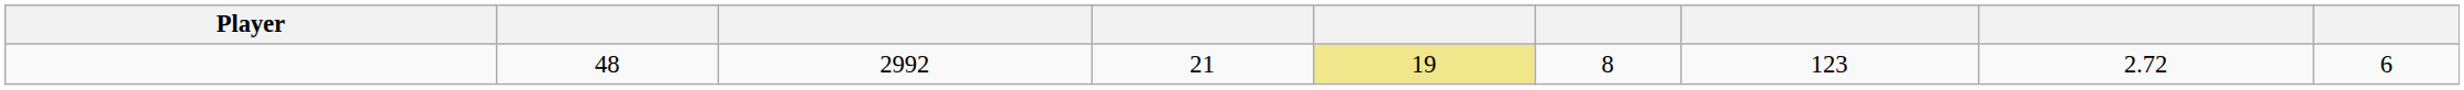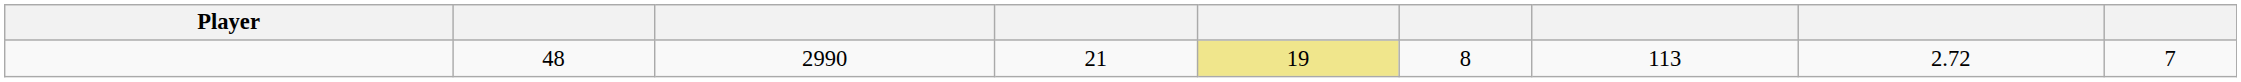row 2 | column 3: 2992 -> 2990
row 2 | column 7: 123 -> 113
row 2 | column 9: 6 -> 7
